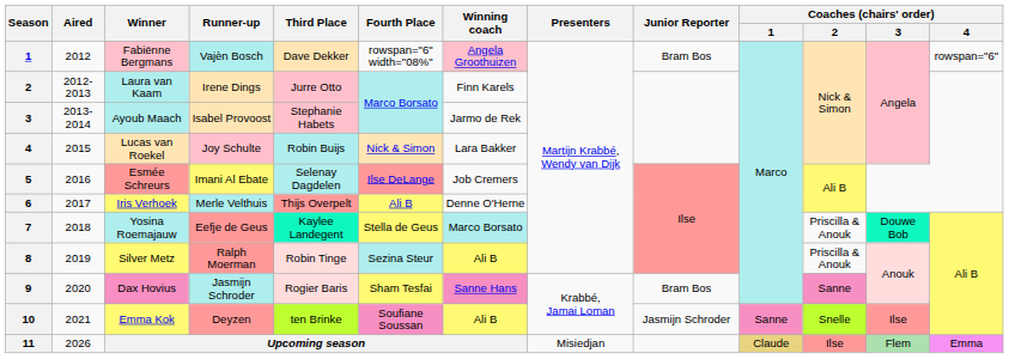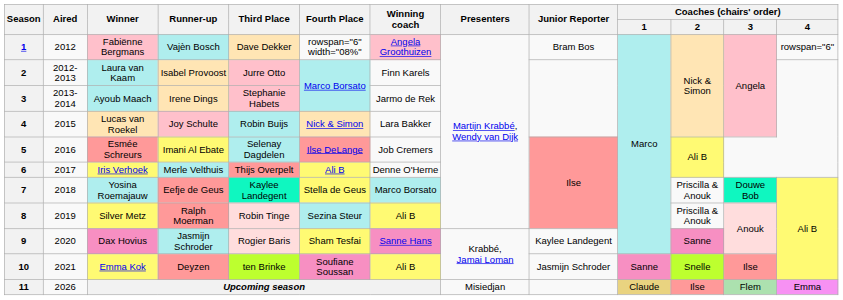Laura van Kaam | Runner-up: Irene Dings -> Isabel Provoost
Ayoub Maach | Runner-up: Isabel Provoost -> Irene Dings
Dax Hovius | Junior Reporter: Bram Bos -> Kaylee Landegent
